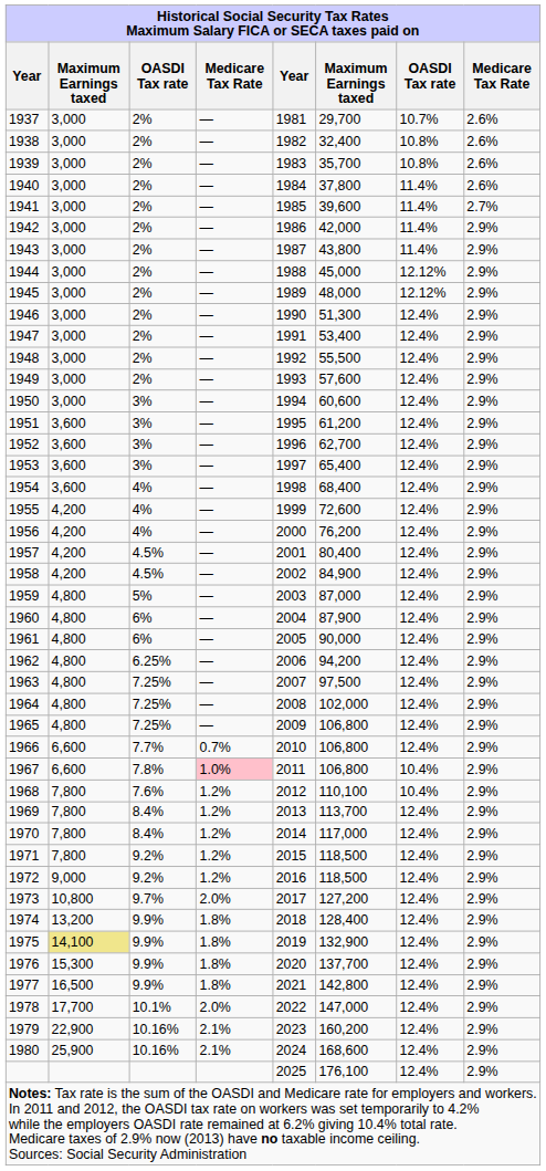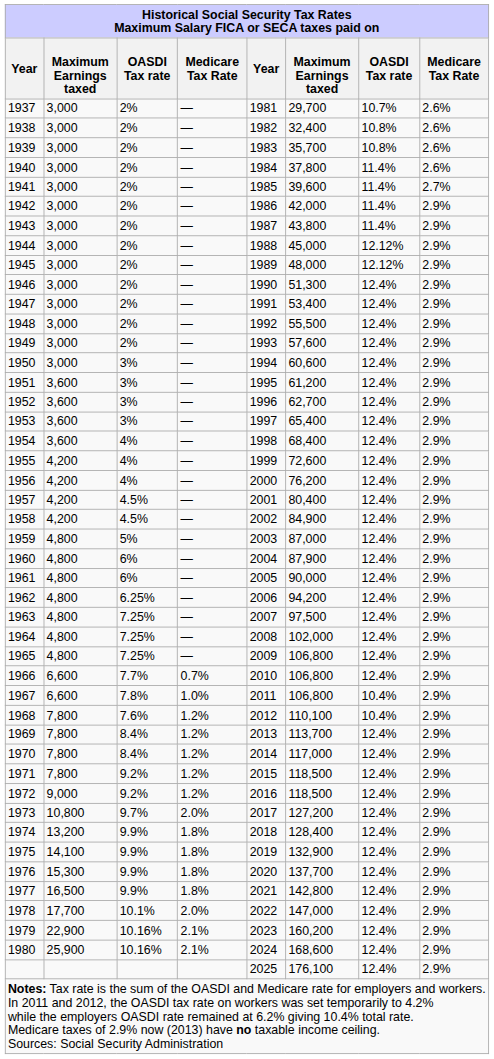1967 | column 4: pink background -> no background
1975 | column 2: khaki background -> no background
